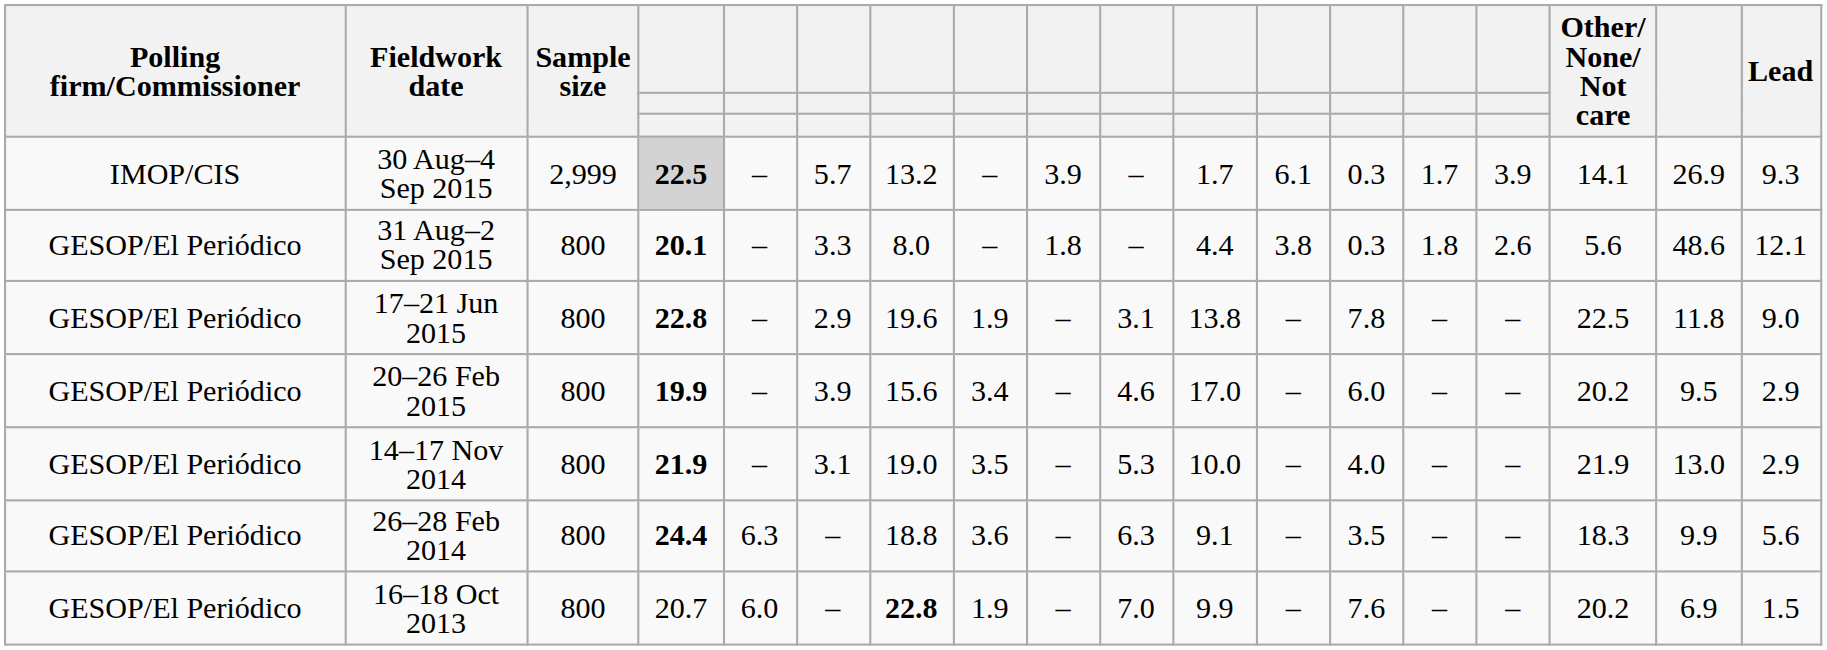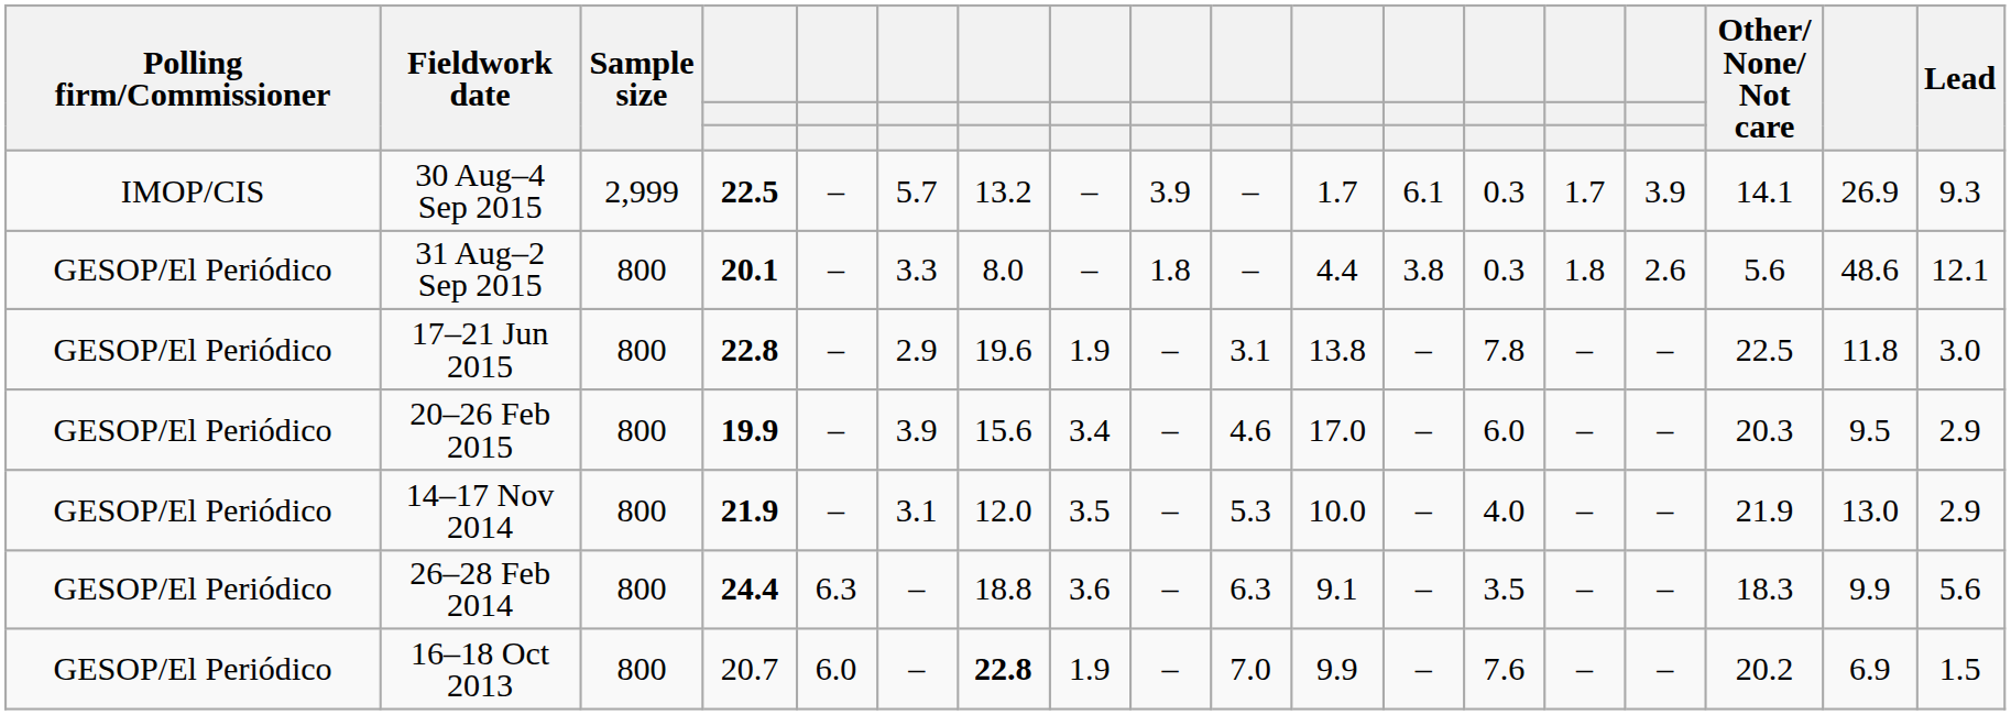30 Aug–4 Sep 2015 | column 4: lightgrey background -> no background
17–21 Jun 2015 | Lead: 9.0 -> 3.0
20–26 Feb 2015 | Other/ None/ Not care: 20.2 -> 20.3
14–17 Nov 2014 | column 7: 19.0 -> 12.0
